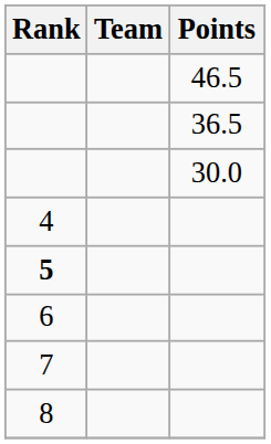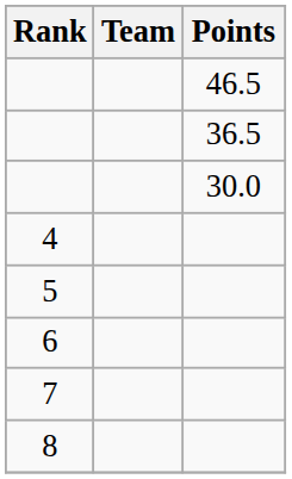5 | Rank: bold -> normal
